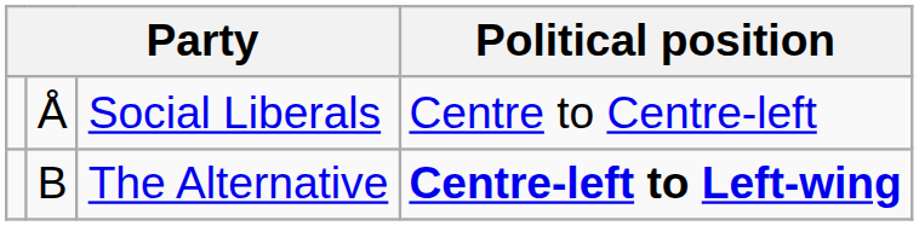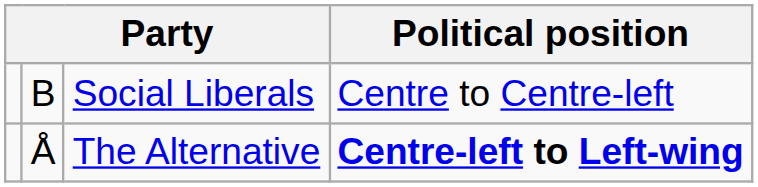Social Liberals | column 2: Å -> B
The Alternative | column 2: B -> Å
